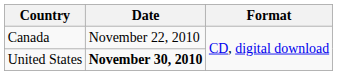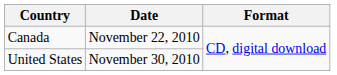United States | Date: bold -> normal
